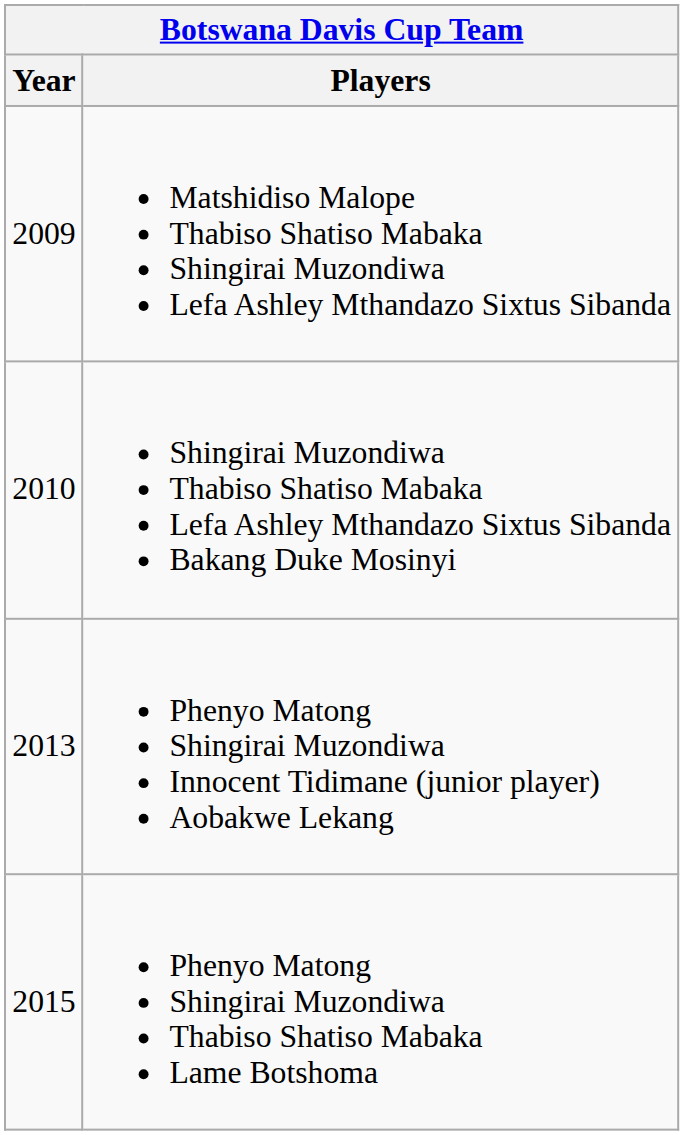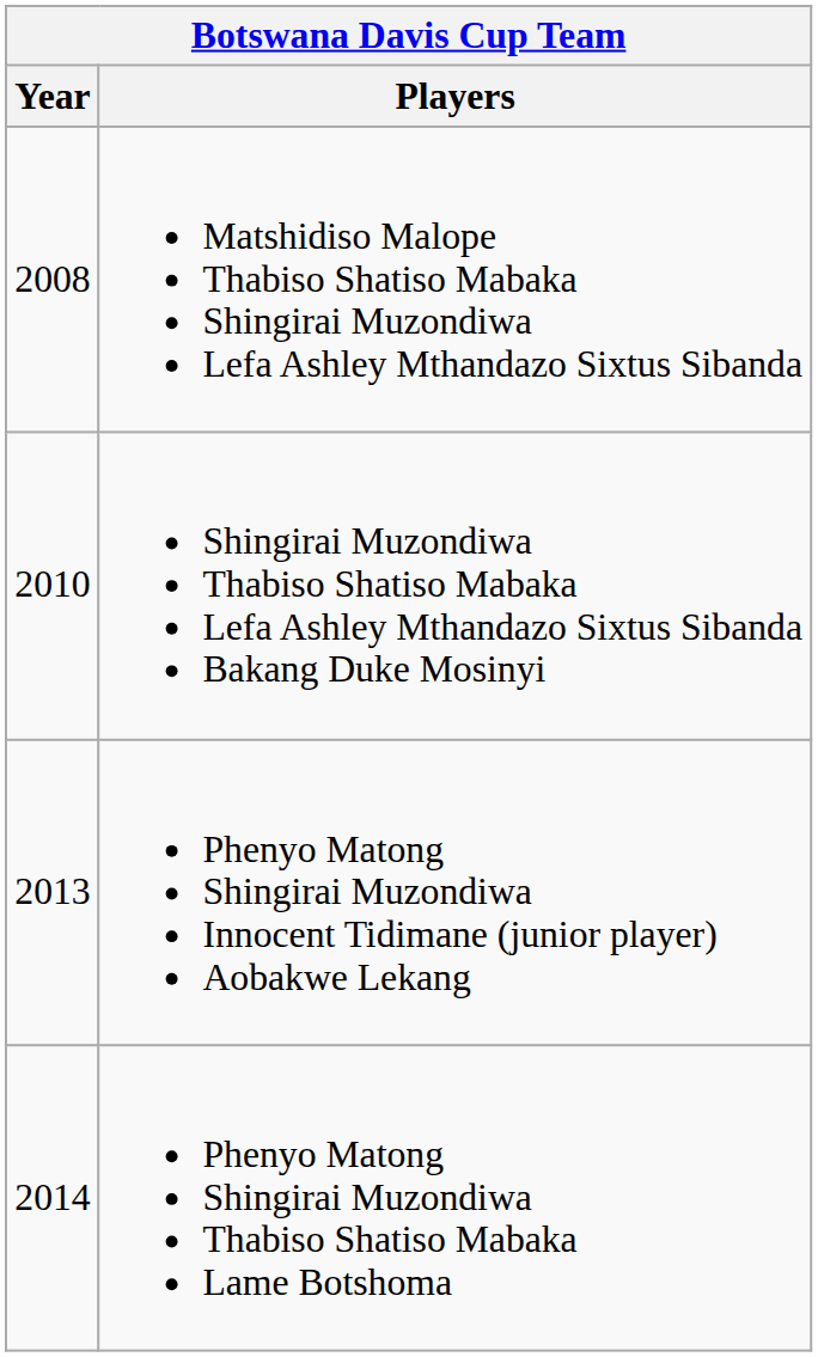row 3 | Year: 2009 -> 2008
row 6 | Year: 2015 -> 2014
